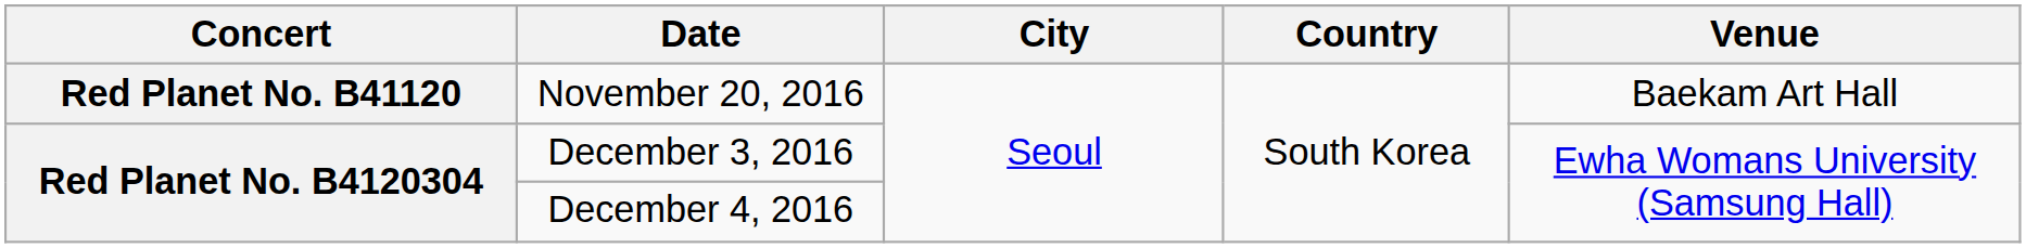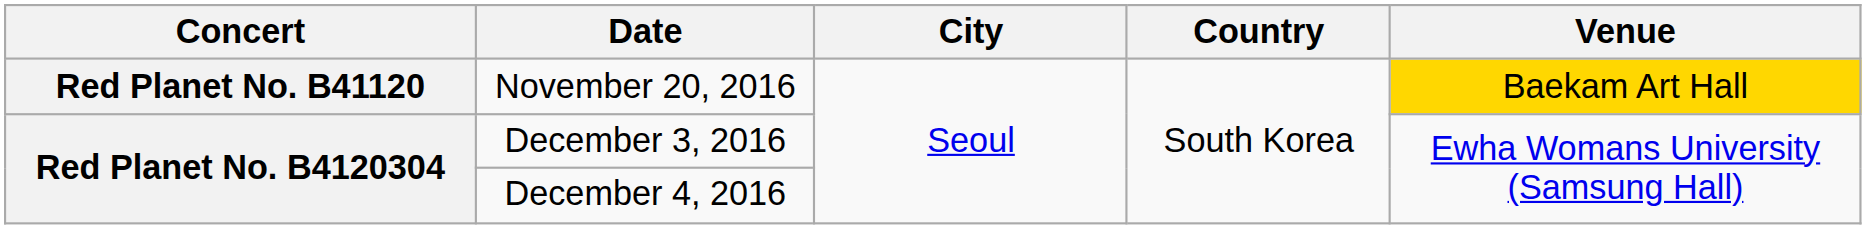November 20, 2016 | Venue: no background -> gold background
